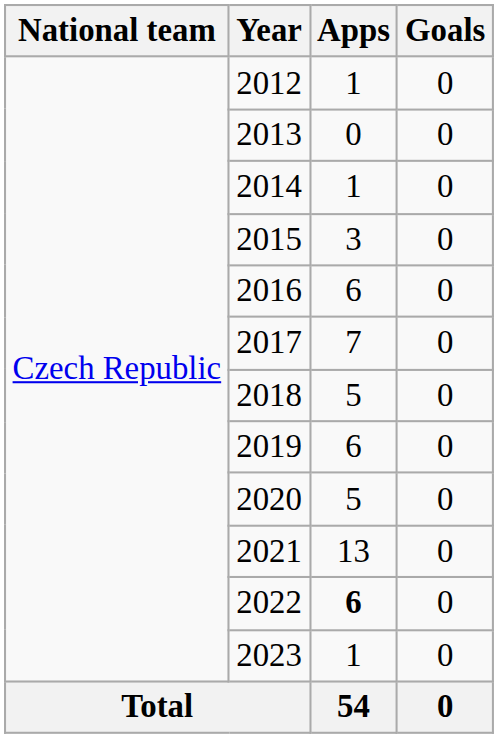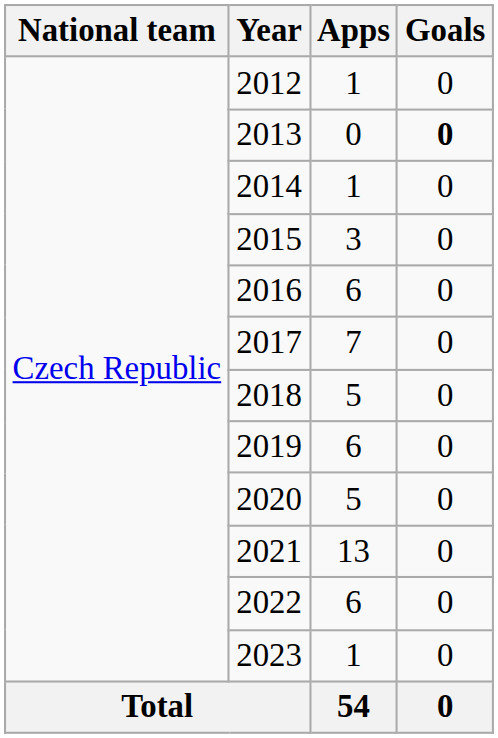2013 | Goals: normal -> bold
2022 | Apps: bold -> normal
